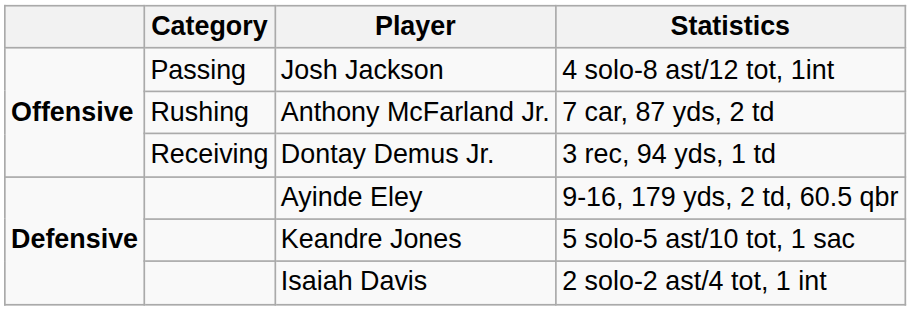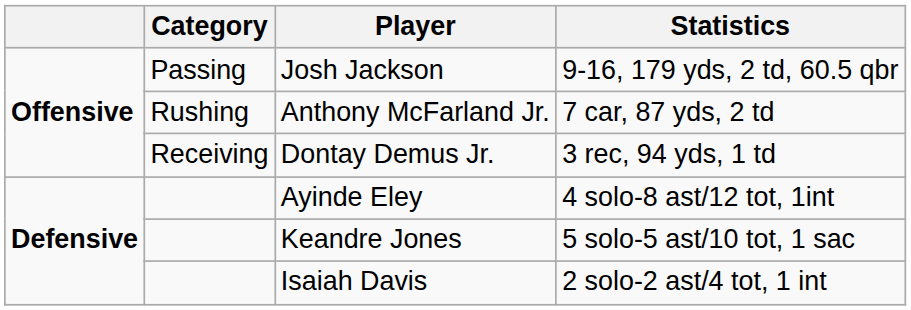Josh Jackson | Statistics: 4 solo-8 ast/12 tot, 1int -> 9-16, 179 yds, 2 td, 60.5 qbr
Ayinde Eley | Statistics: 9-16, 179 yds, 2 td, 60.5 qbr -> 4 solo-8 ast/12 tot, 1int
